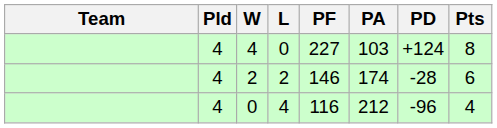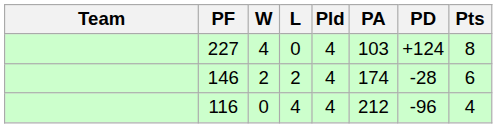columns swapped: Pld <-> PF
